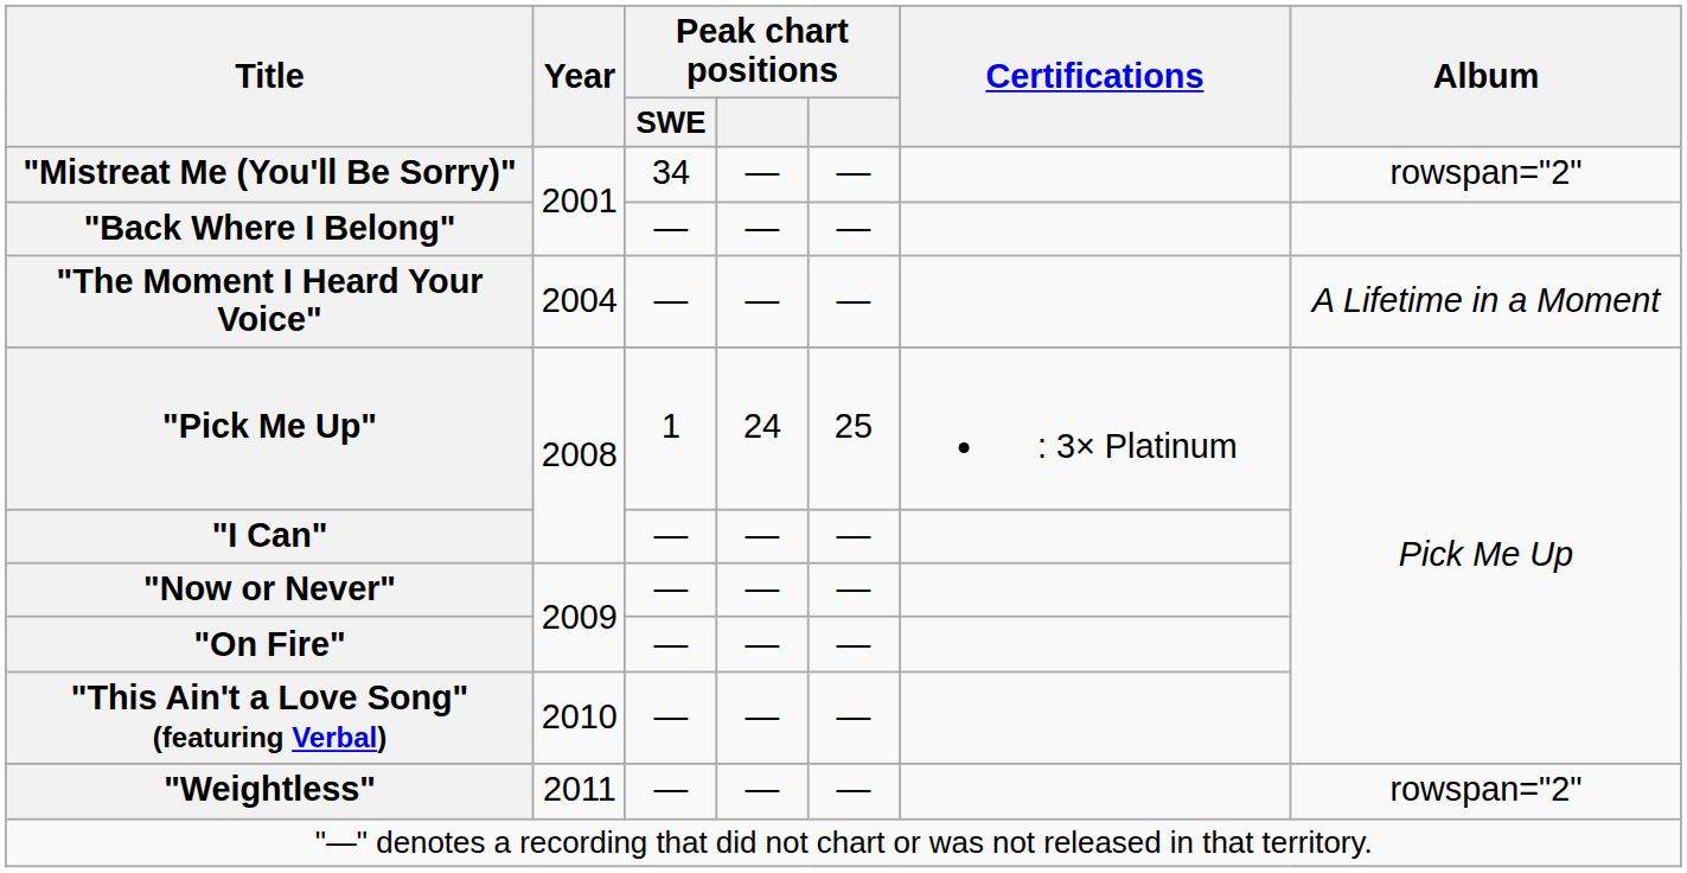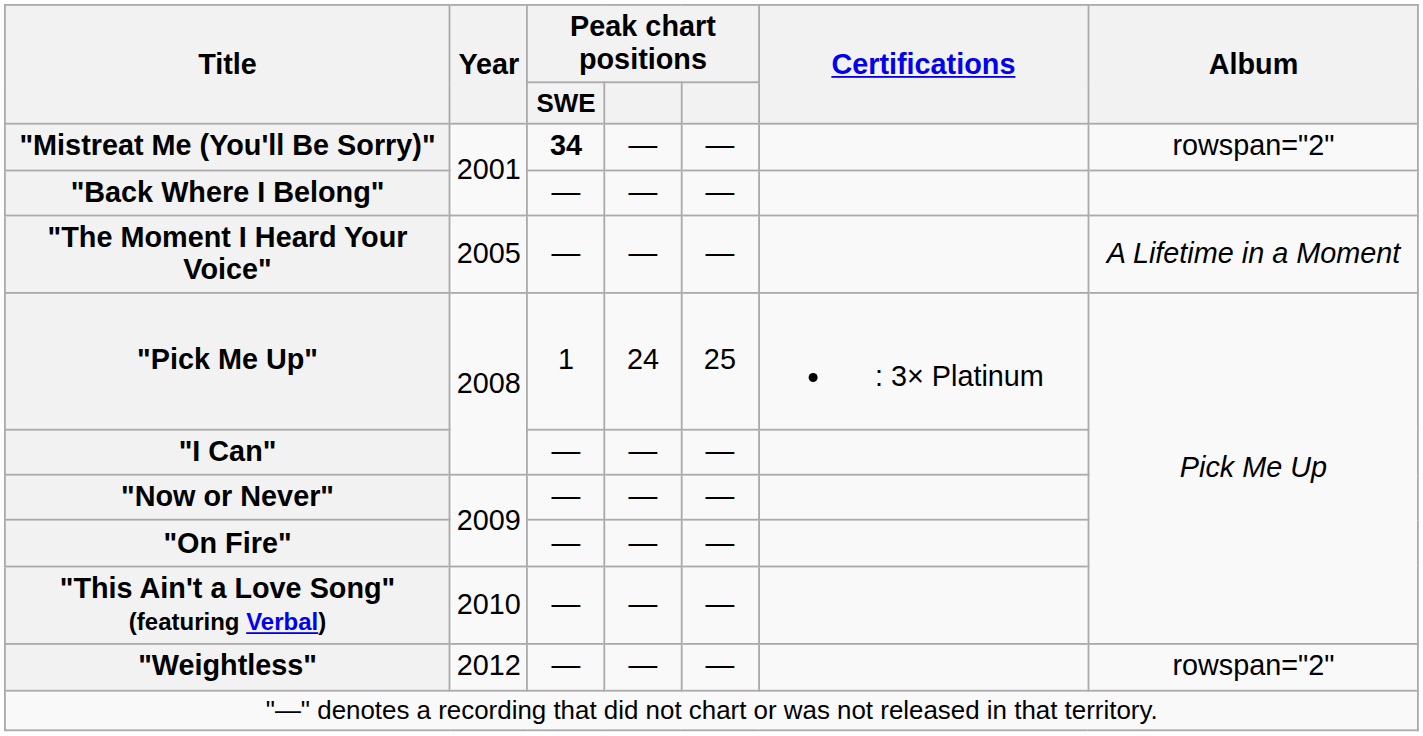"Mistreat Me (You'll Be Sorry)" | Peak chart positions / SWE: normal -> bold
"The Moment I Heard Your Voice" | Year: 2004 -> 2005
"Weightless" | Year: 2011 -> 2012
